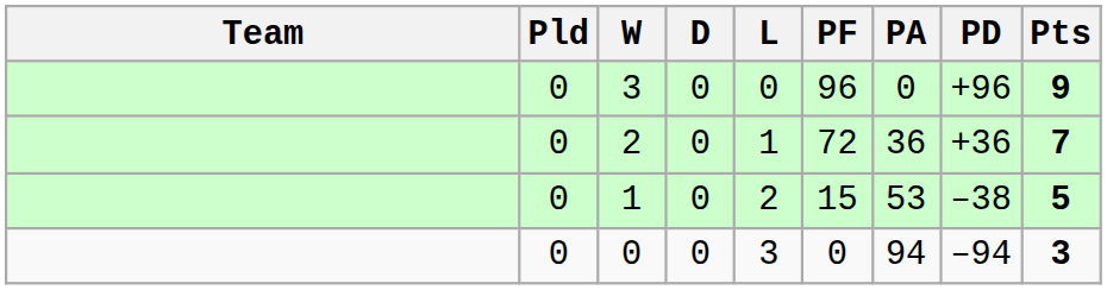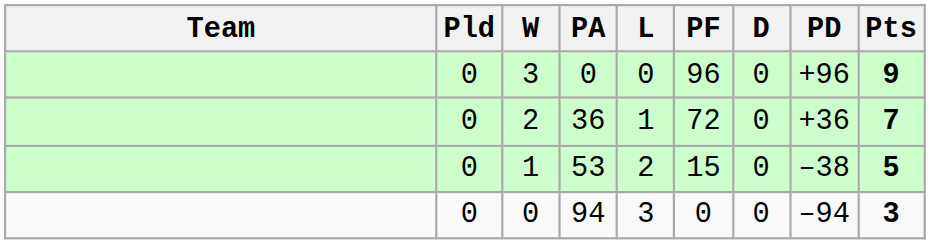columns swapped: D <-> PA
